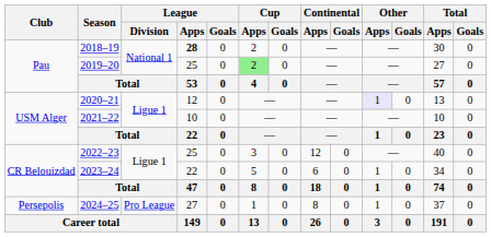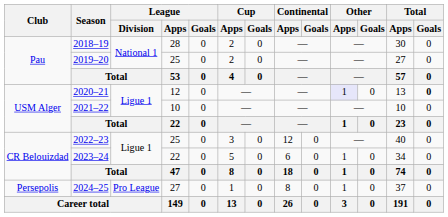2018–19 | League / Apps: bold -> normal
2019–20 | Cup / Apps: lightgreen background -> no background
2020–21 | Total / Goals: normal -> bold
